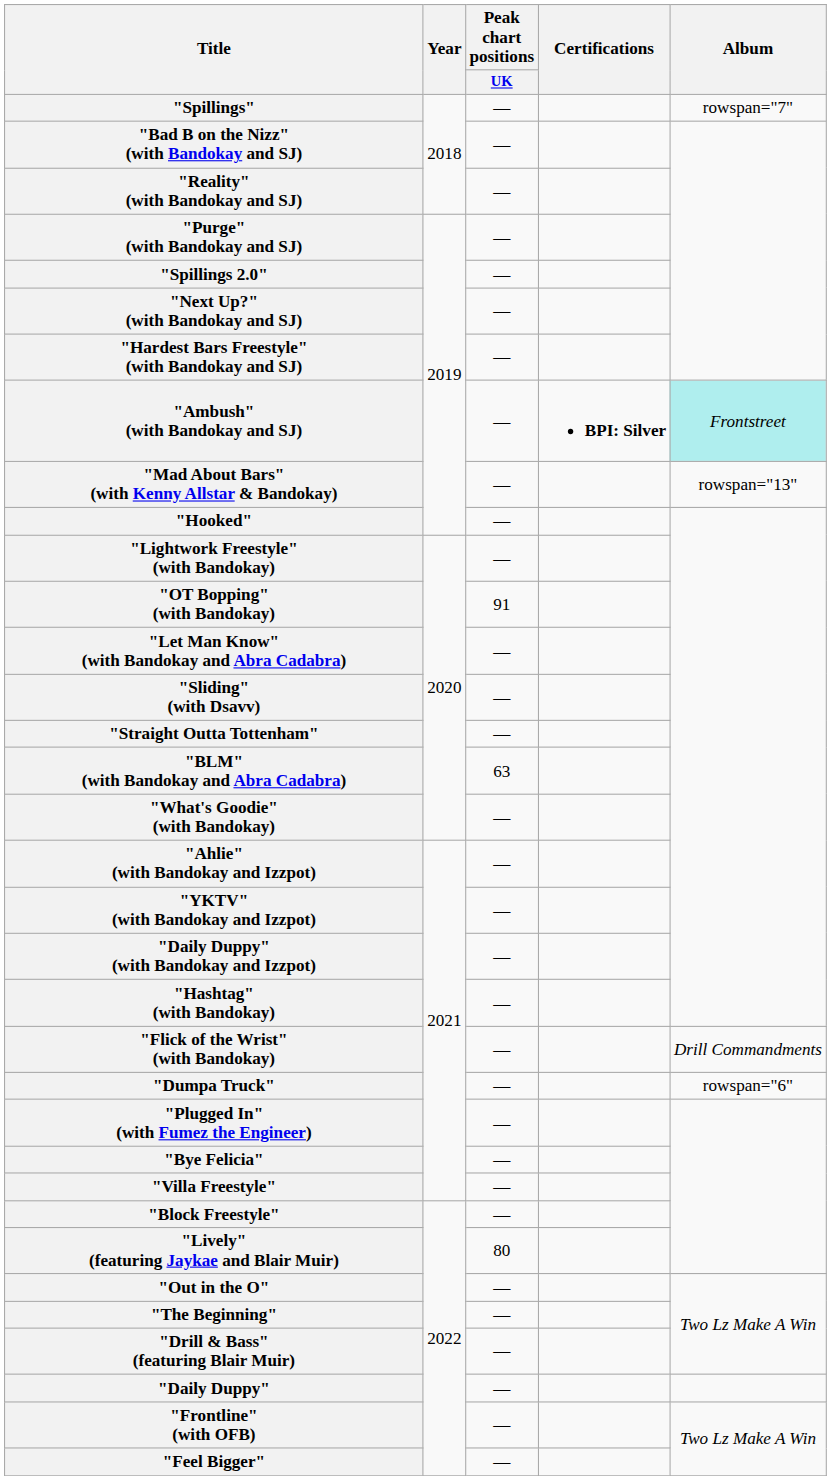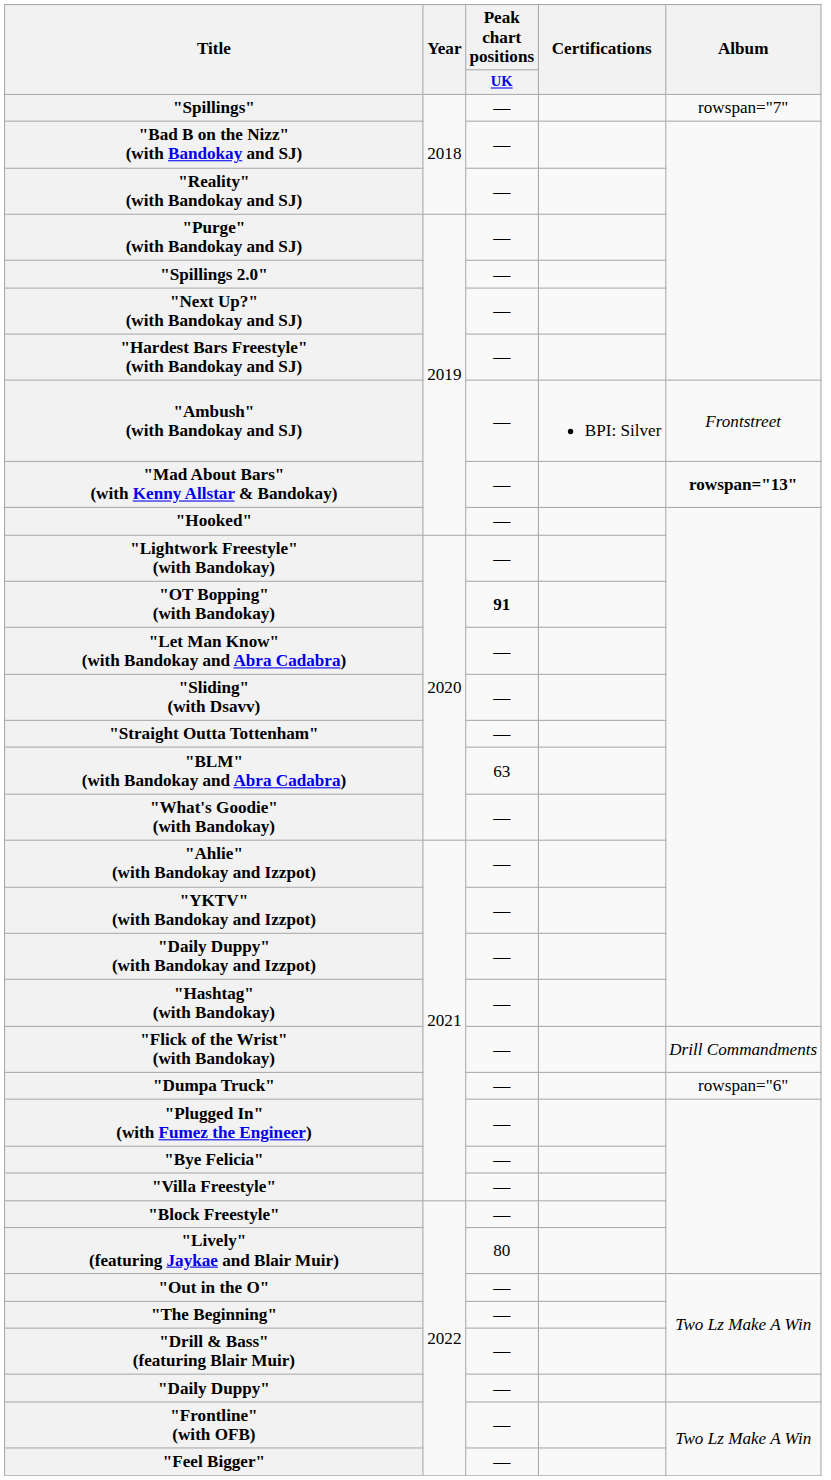"Ambush" (with Bandokay and SJ) | Certifications: bold -> normal
"Ambush" (with Bandokay and SJ) | Album: paleturquoise background -> no background
"Mad About Bars" (with Kenny Allstar & Bandokay) | Album: normal -> bold
"OT Bopping" (with Bandokay) | Peak chart positions / UK: normal -> bold
